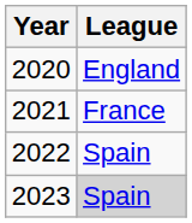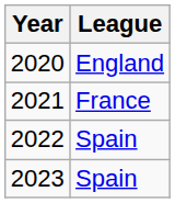2023 | League: lightgrey background -> no background
